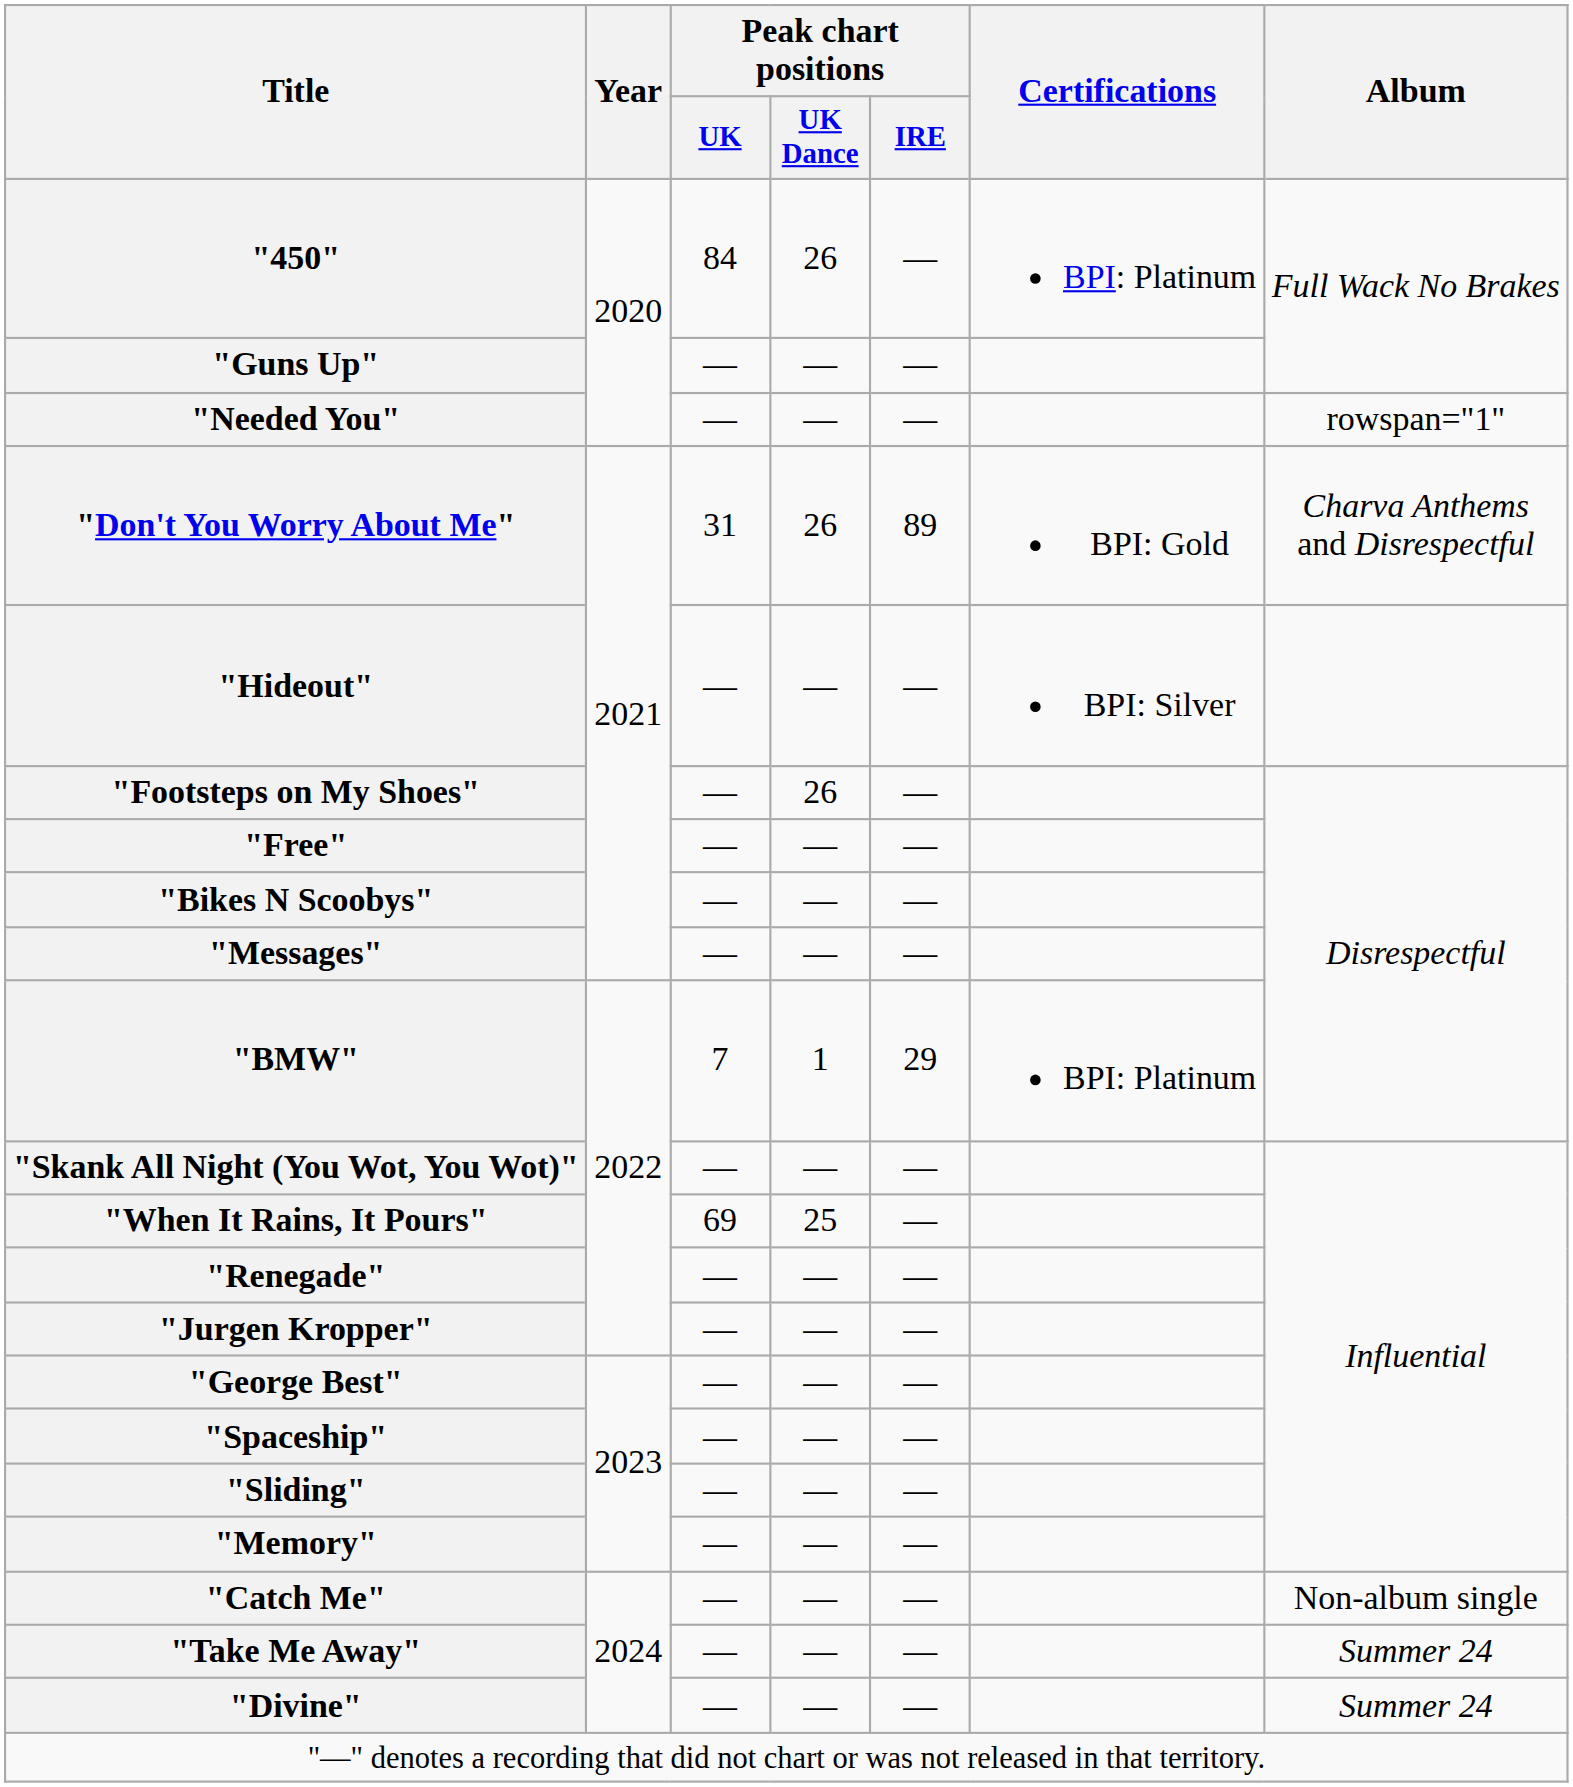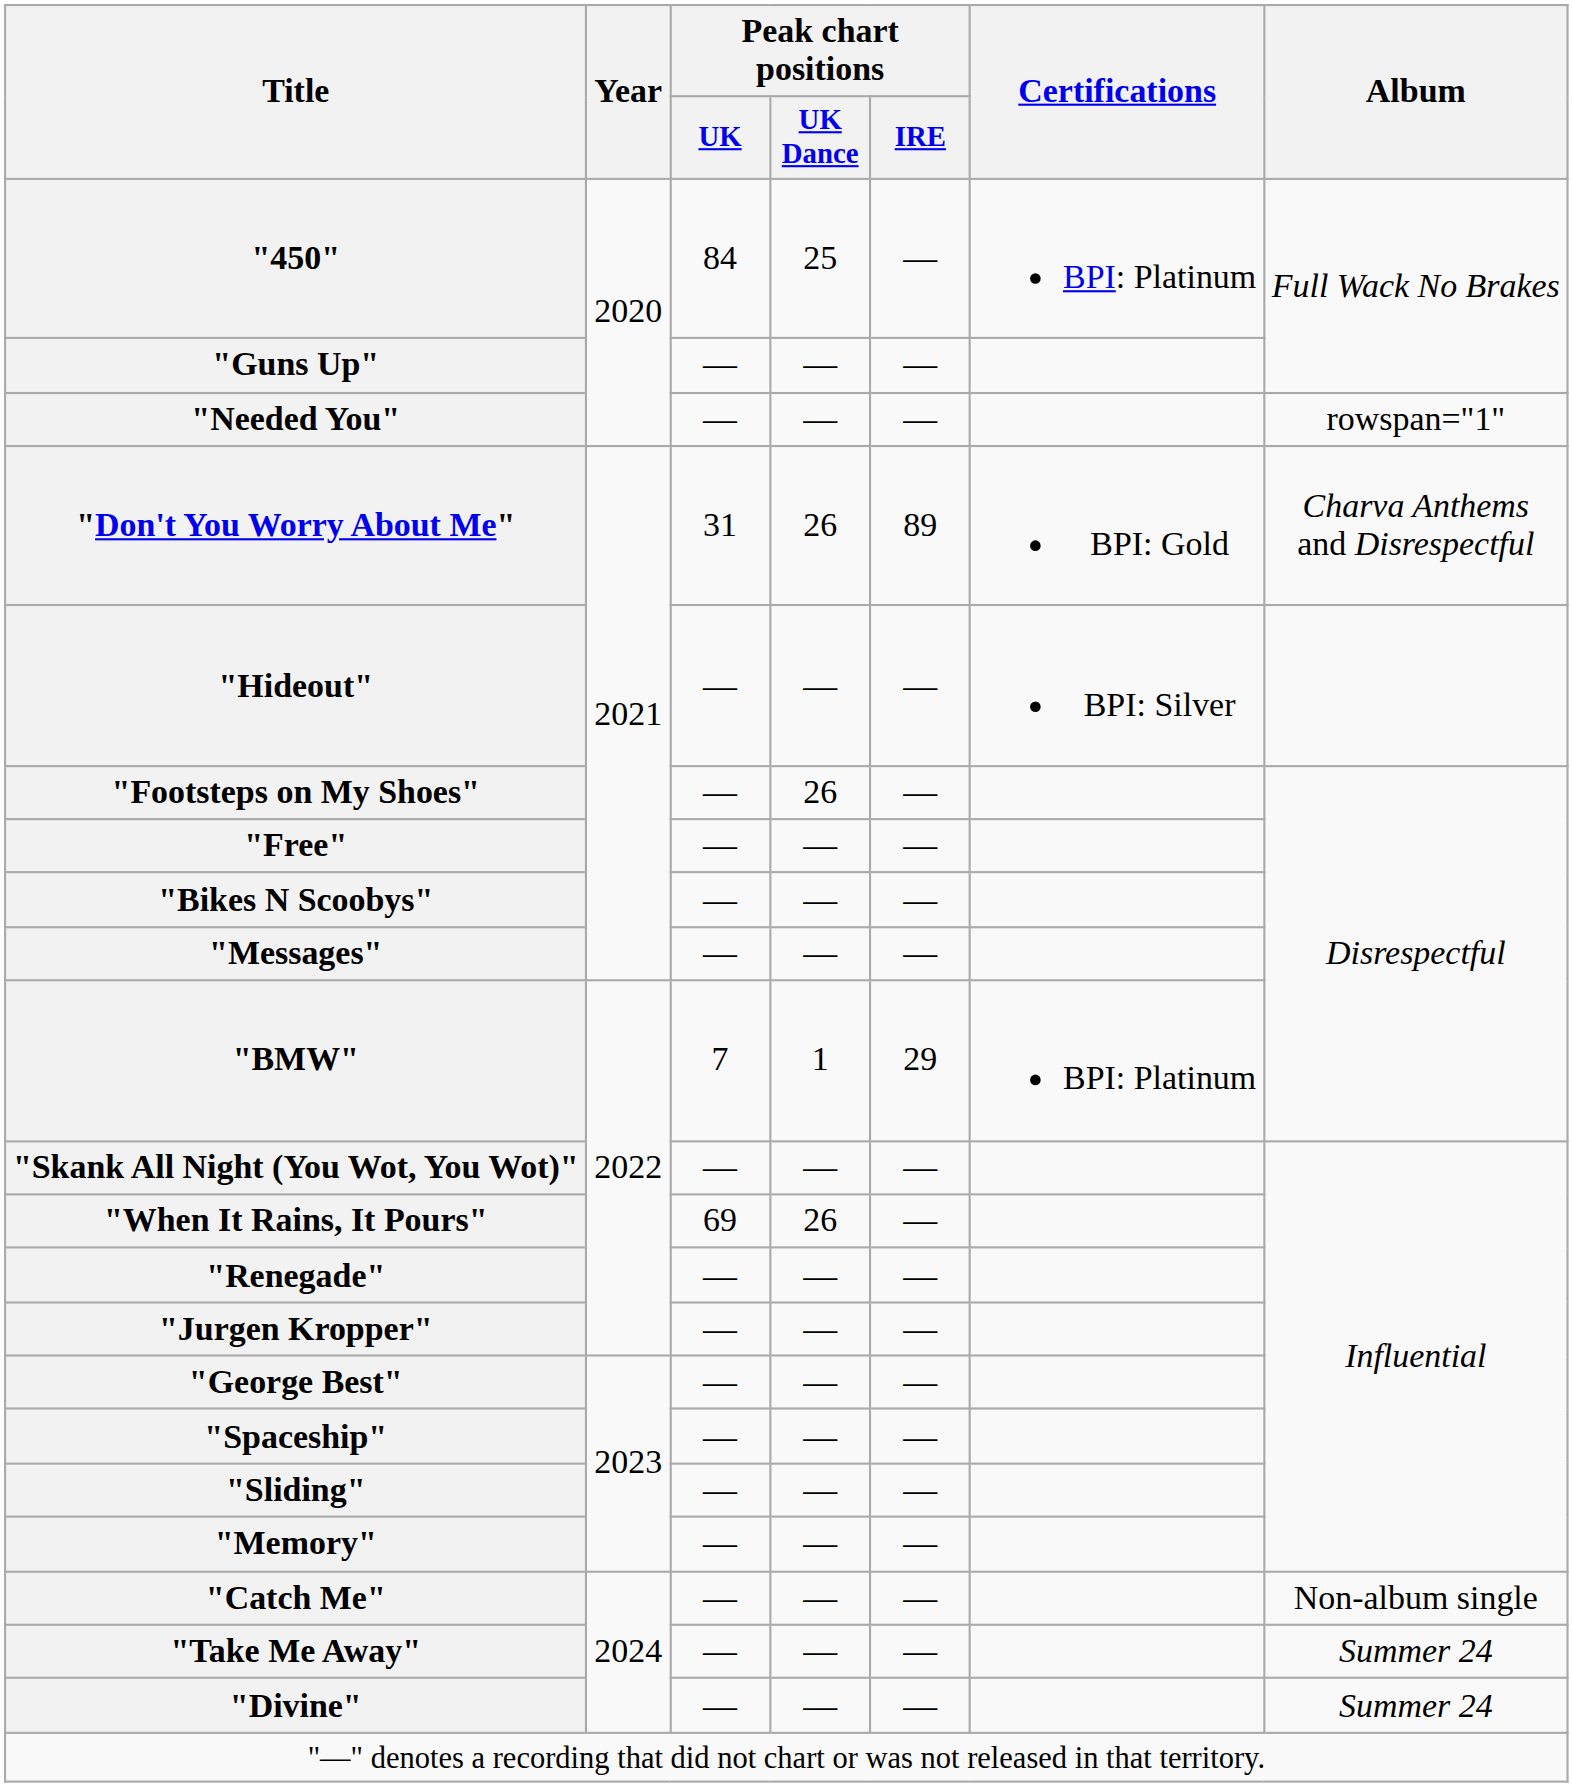"450" | Peak chart positions / UK Dance: 26 -> 25
"When It Rains, It Pours" | Peak chart positions / UK Dance: 25 -> 26
